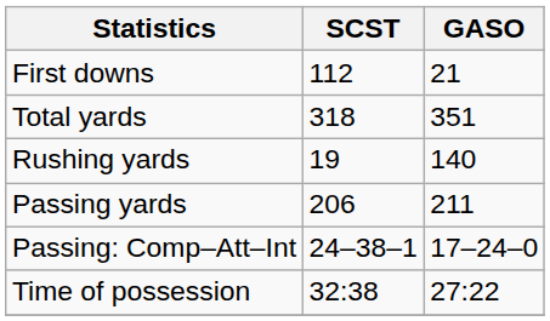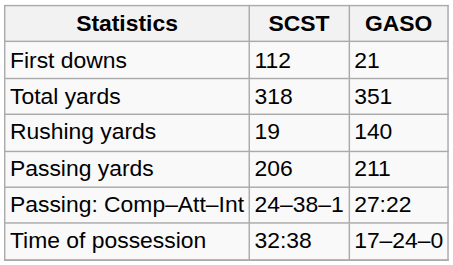Passing: Comp–Att–Int | GASO: 17–24–0 -> 27:22
Time of possession | GASO: 27:22 -> 17–24–0
